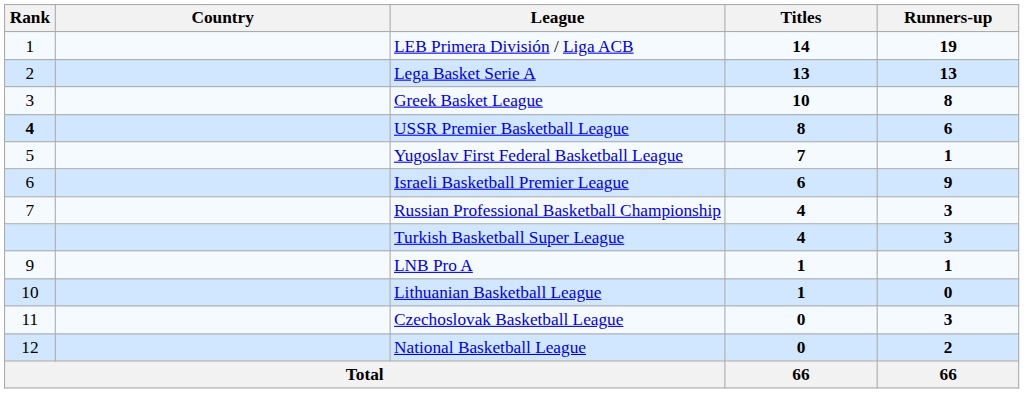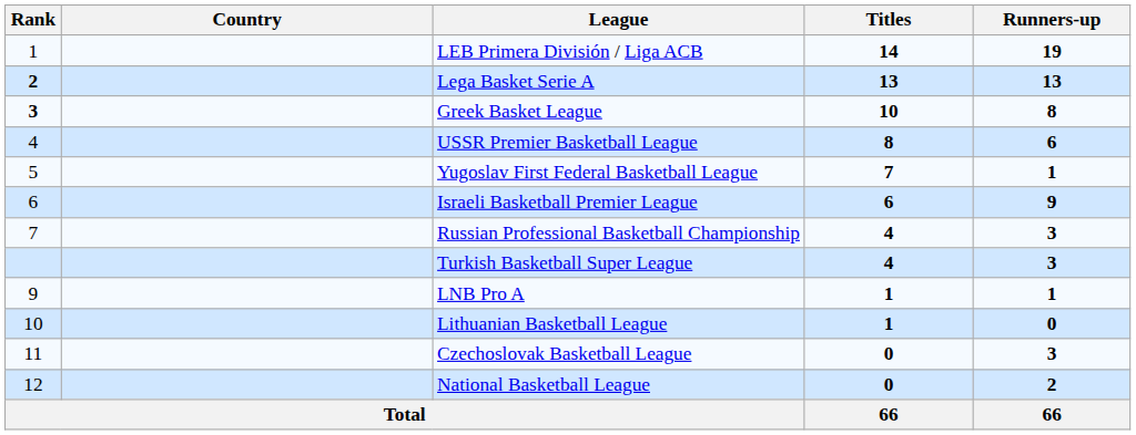Lega Basket Serie A | Rank: normal -> bold
Greek Basket League | Rank: normal -> bold
USSR Premier Basketball League | Rank: bold -> normal
